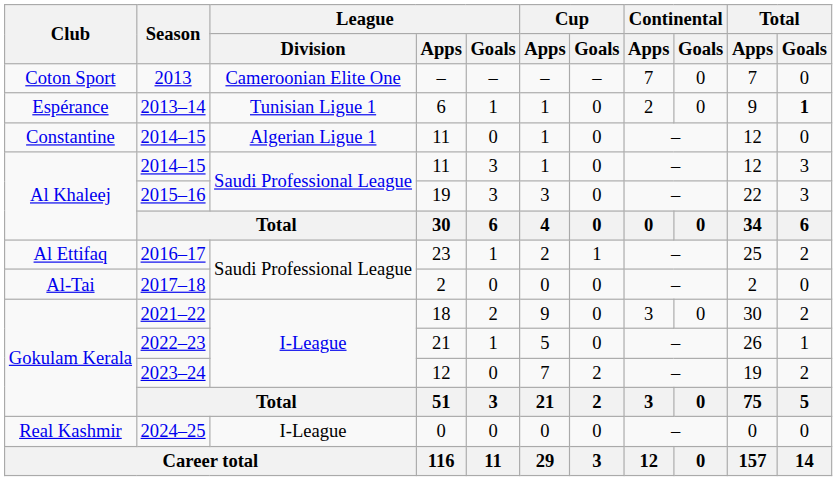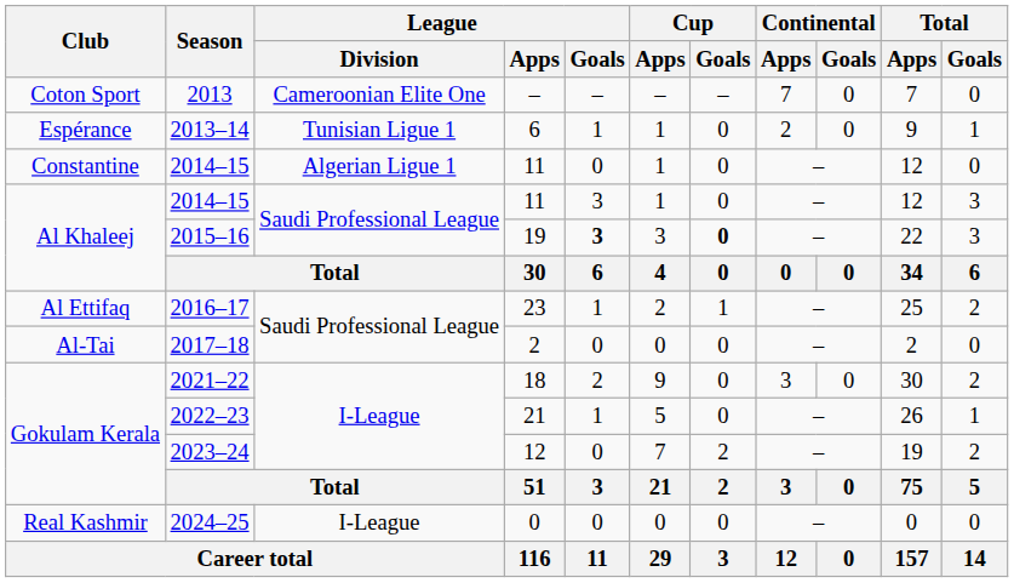2013–14 | Total / Goals: bold -> normal
2015–16 | League / Goals: normal -> bold
2015–16 | Cup / Goals: normal -> bold
